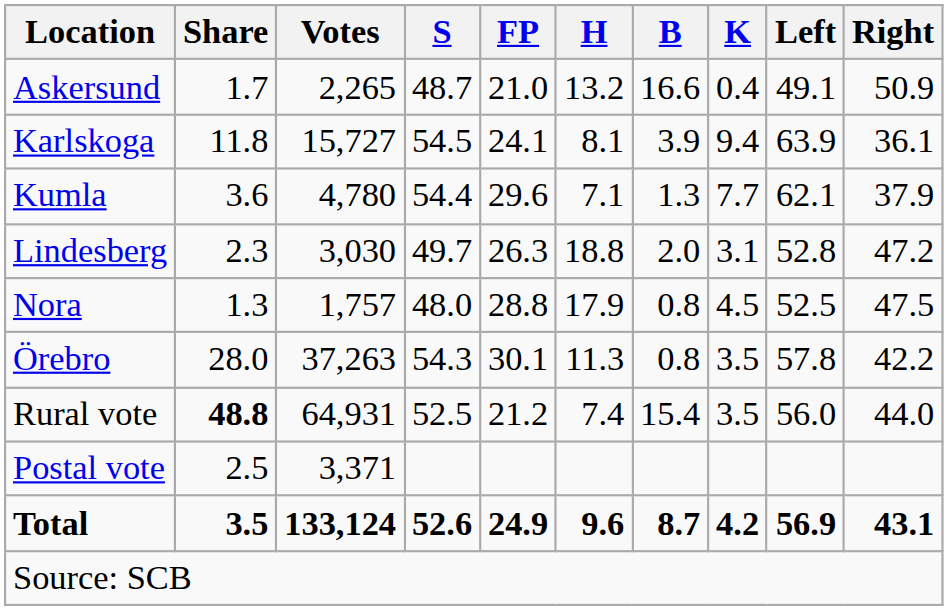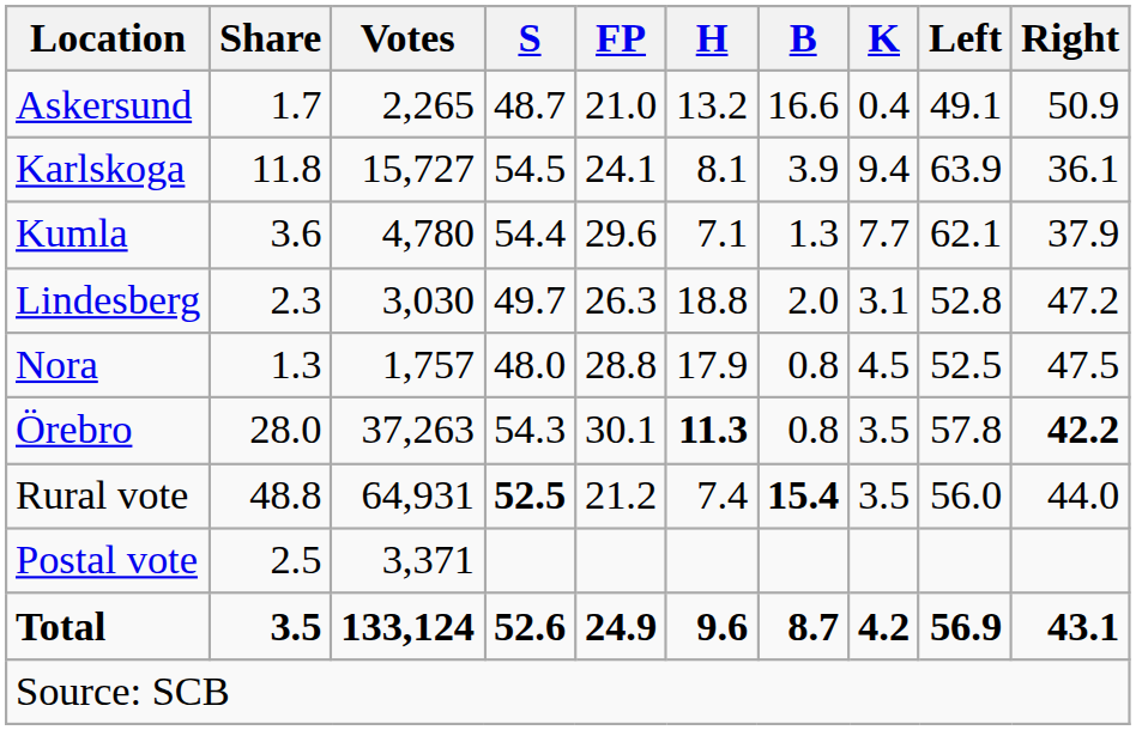Örebro | H: normal -> bold
Örebro | Right: normal -> bold
Rural vote | Share: bold -> normal
Rural vote | S: normal -> bold
Rural vote | B: normal -> bold
